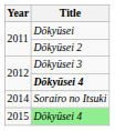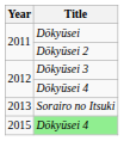row 5 | Title: bold -> normal
row 6 | Year: 2014 -> 2013
